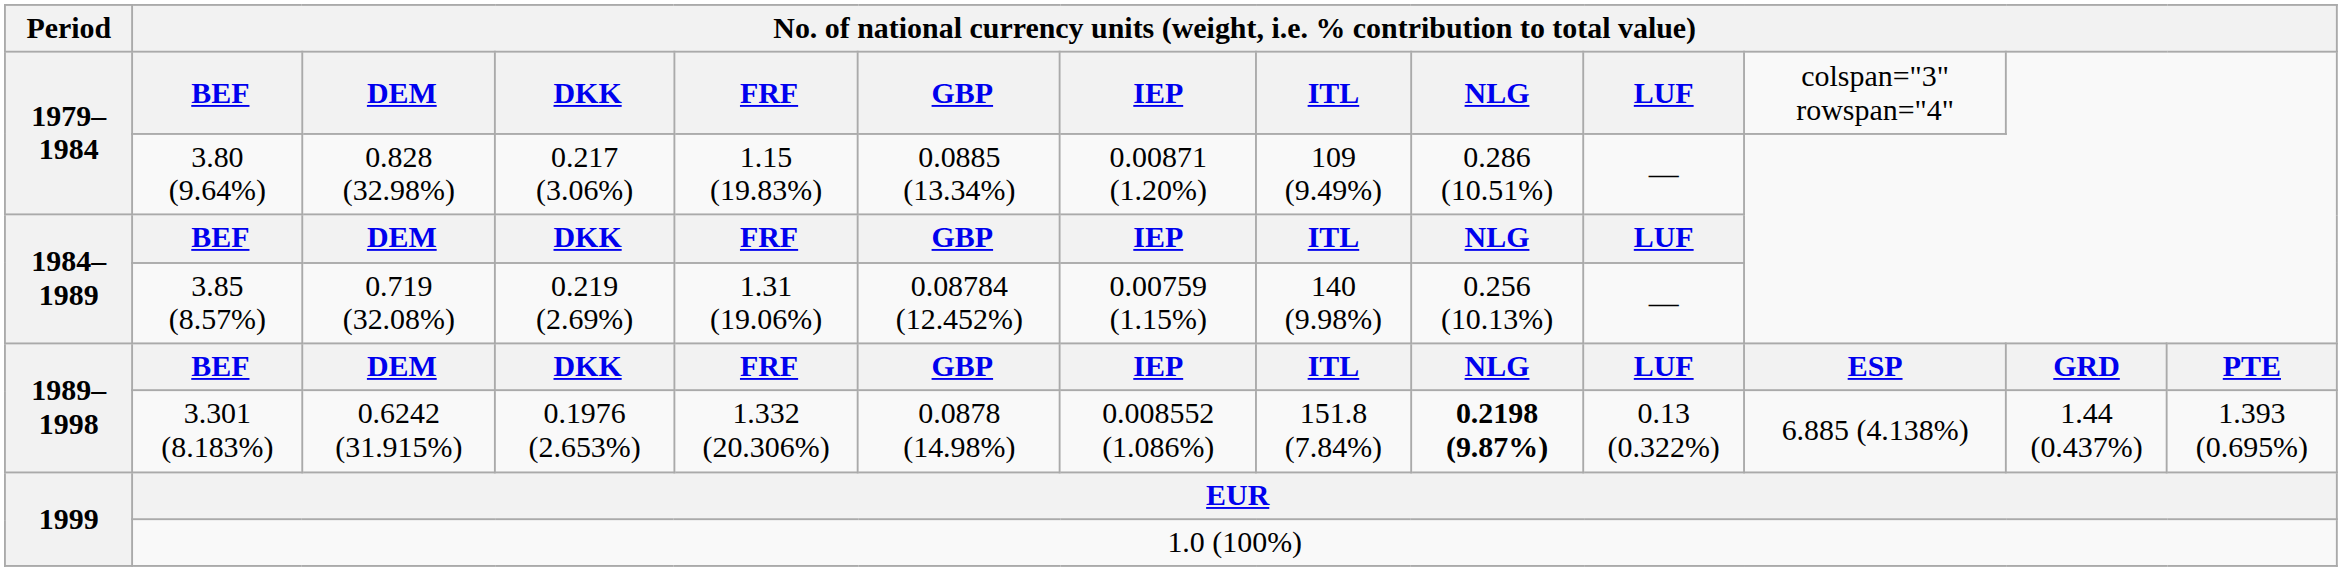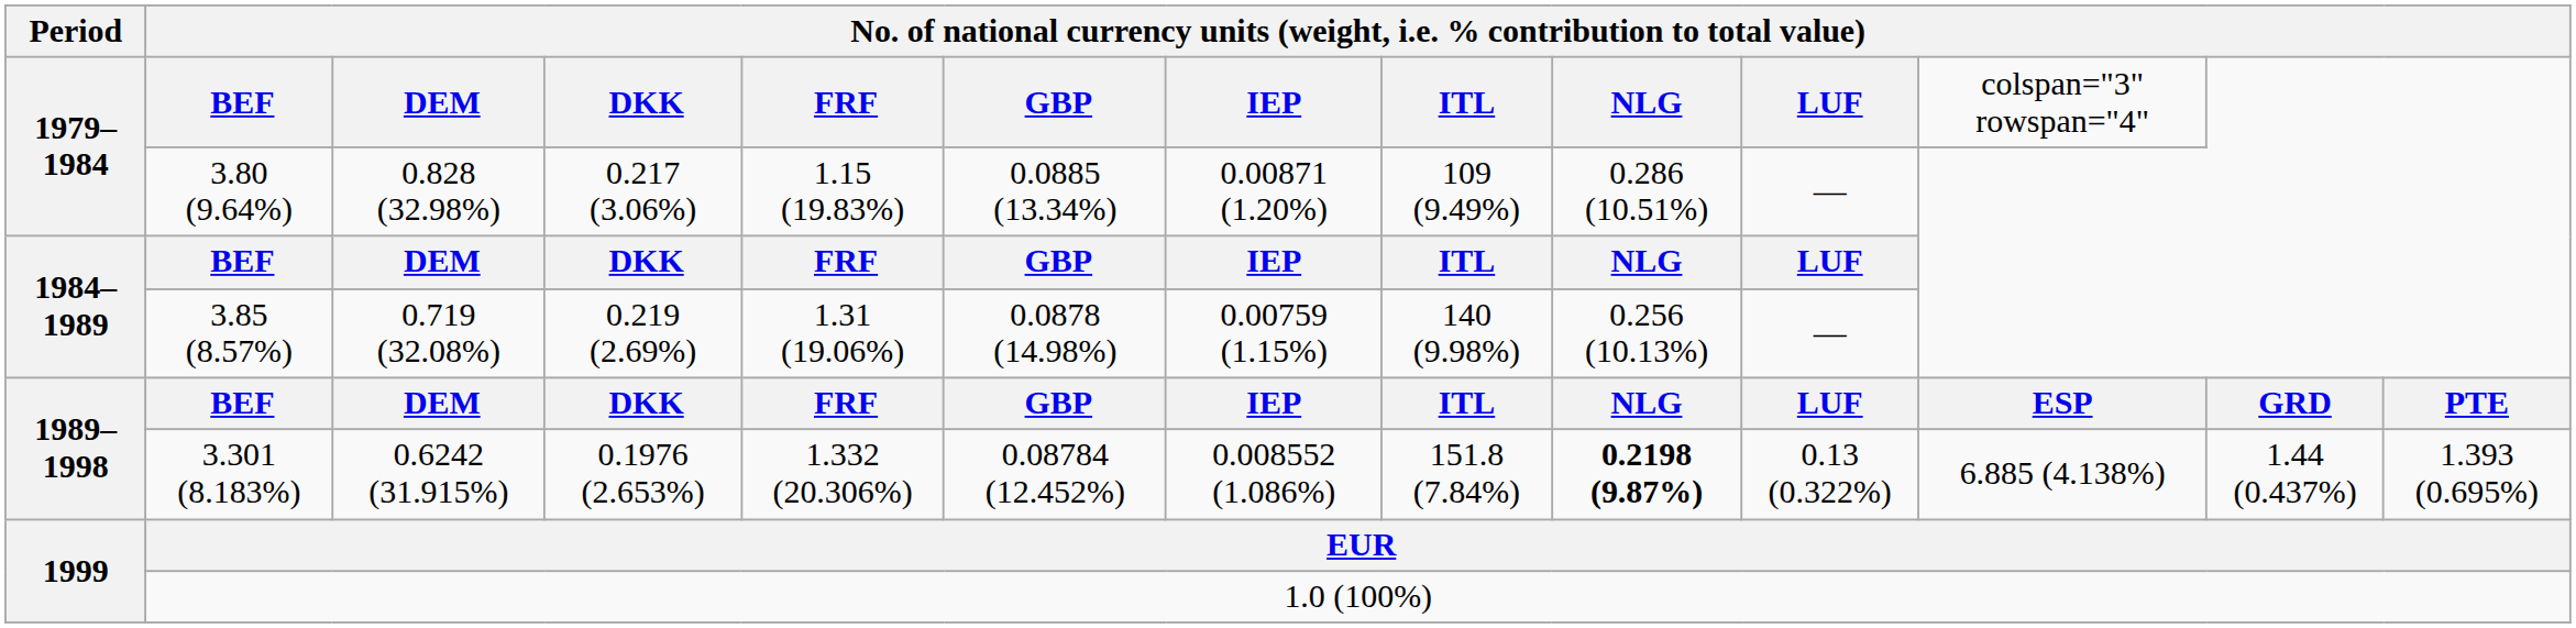3.85 (8.57%) | column 6: 0.08784 (12.452%) -> 0.0878 (14.98%)
3.301 (8.183%) | column 6: 0.0878 (14.98%) -> 0.08784 (12.452%)
